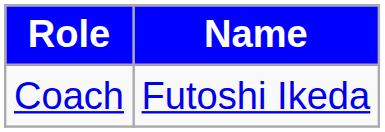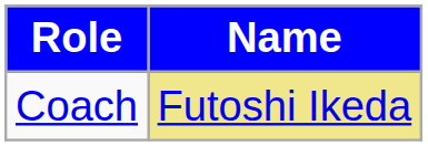Coach | Name: no background -> khaki background
